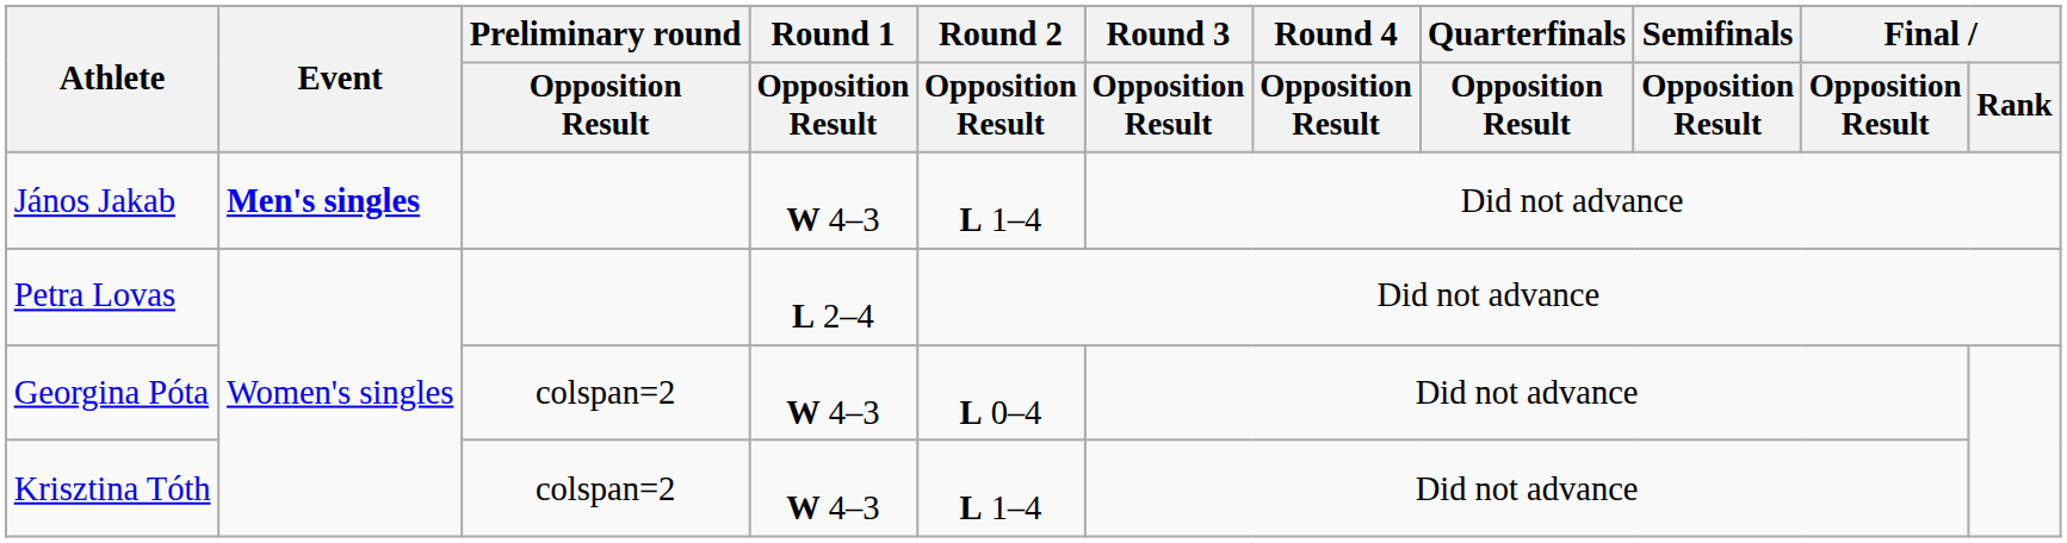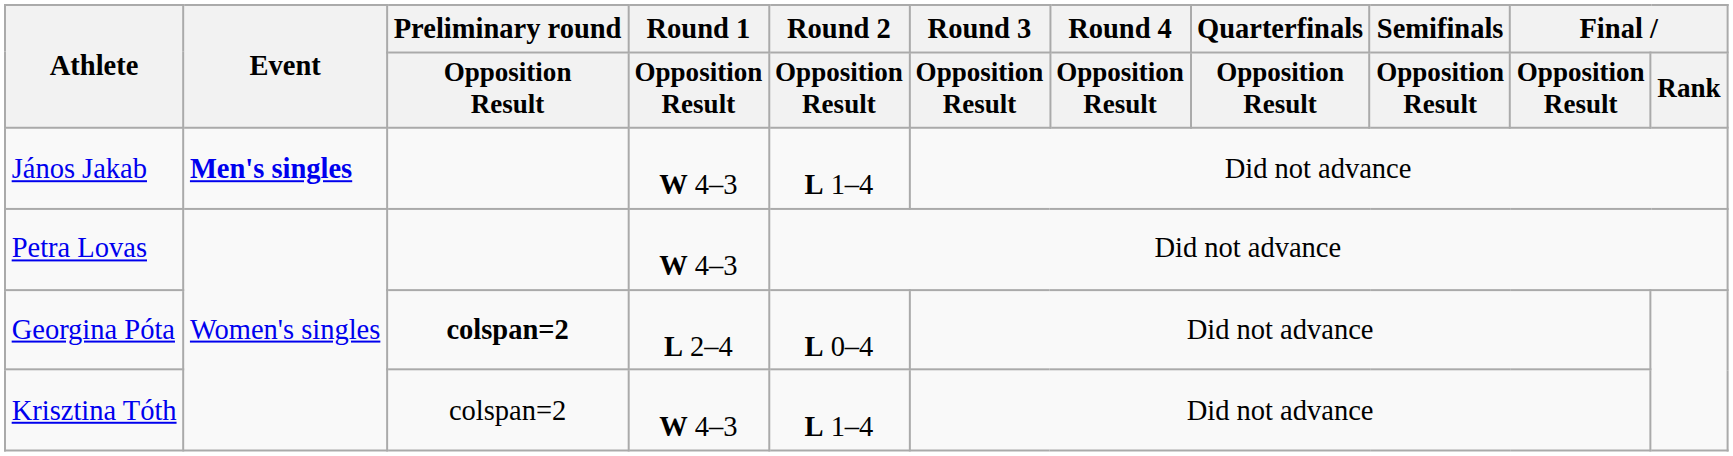Petra Lovas | Round 1 / Opposition Result: L 2–4 -> W 4–3
Georgina Póta | Preliminary round / Opposition Result: normal -> bold
Georgina Póta | Round 1 / Opposition Result: W 4–3 -> L 2–4
